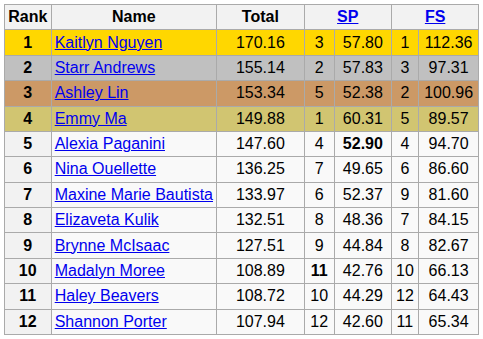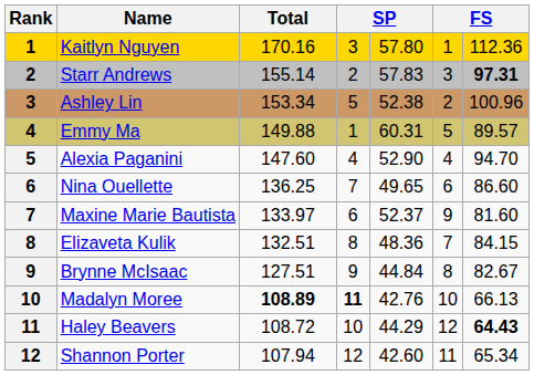Starr Andrews | column 7: normal -> bold
Alexia Paganini | column 5: bold -> normal
Madalyn Moree | Total: normal -> bold
Haley Beavers | column 7: normal -> bold
